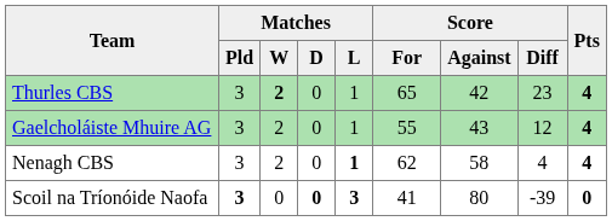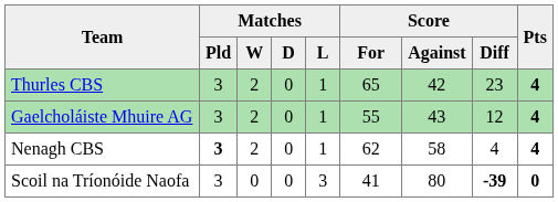Thurles CBS | Matches / W: bold -> normal
Nenagh CBS | Matches / Pld: normal -> bold
Nenagh CBS | Matches / L: bold -> normal
Scoil na Tríonóide Naofa | Matches / Pld: bold -> normal
Scoil na Tríonóide Naofa | Matches / D: bold -> normal
Scoil na Tríonóide Naofa | Matches / L: bold -> normal
Scoil na Tríonóide Naofa | Score / Diff: normal -> bold
